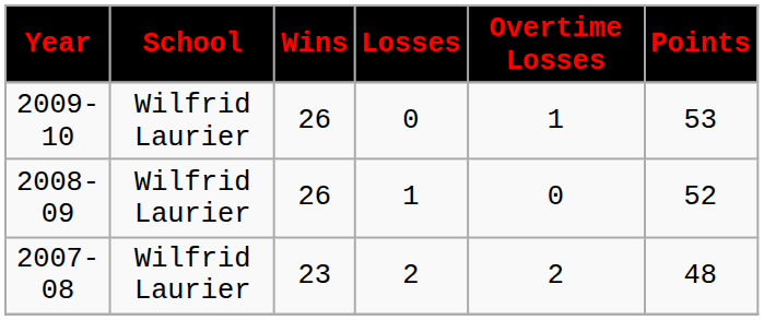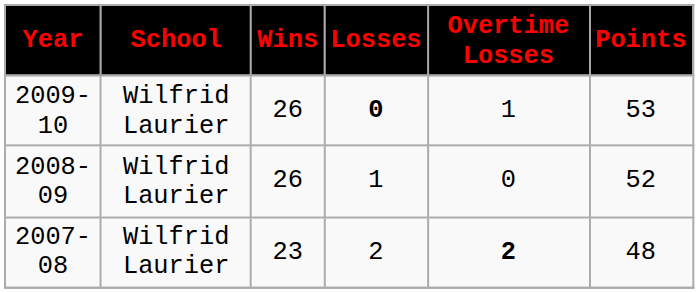2009-10 | Losses: normal -> bold
2007-08 | Overtime Losses: normal -> bold
